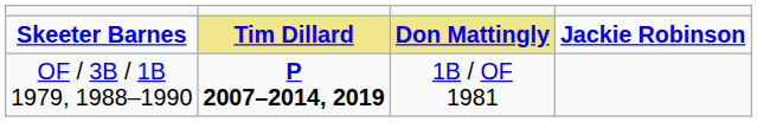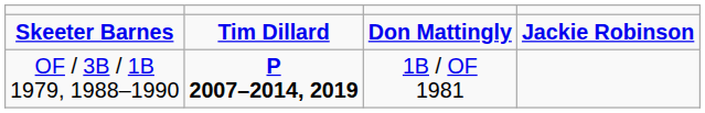Skeeter Barnes | column 2: khaki background -> no background
Skeeter Barnes | column 3: khaki background -> no background
